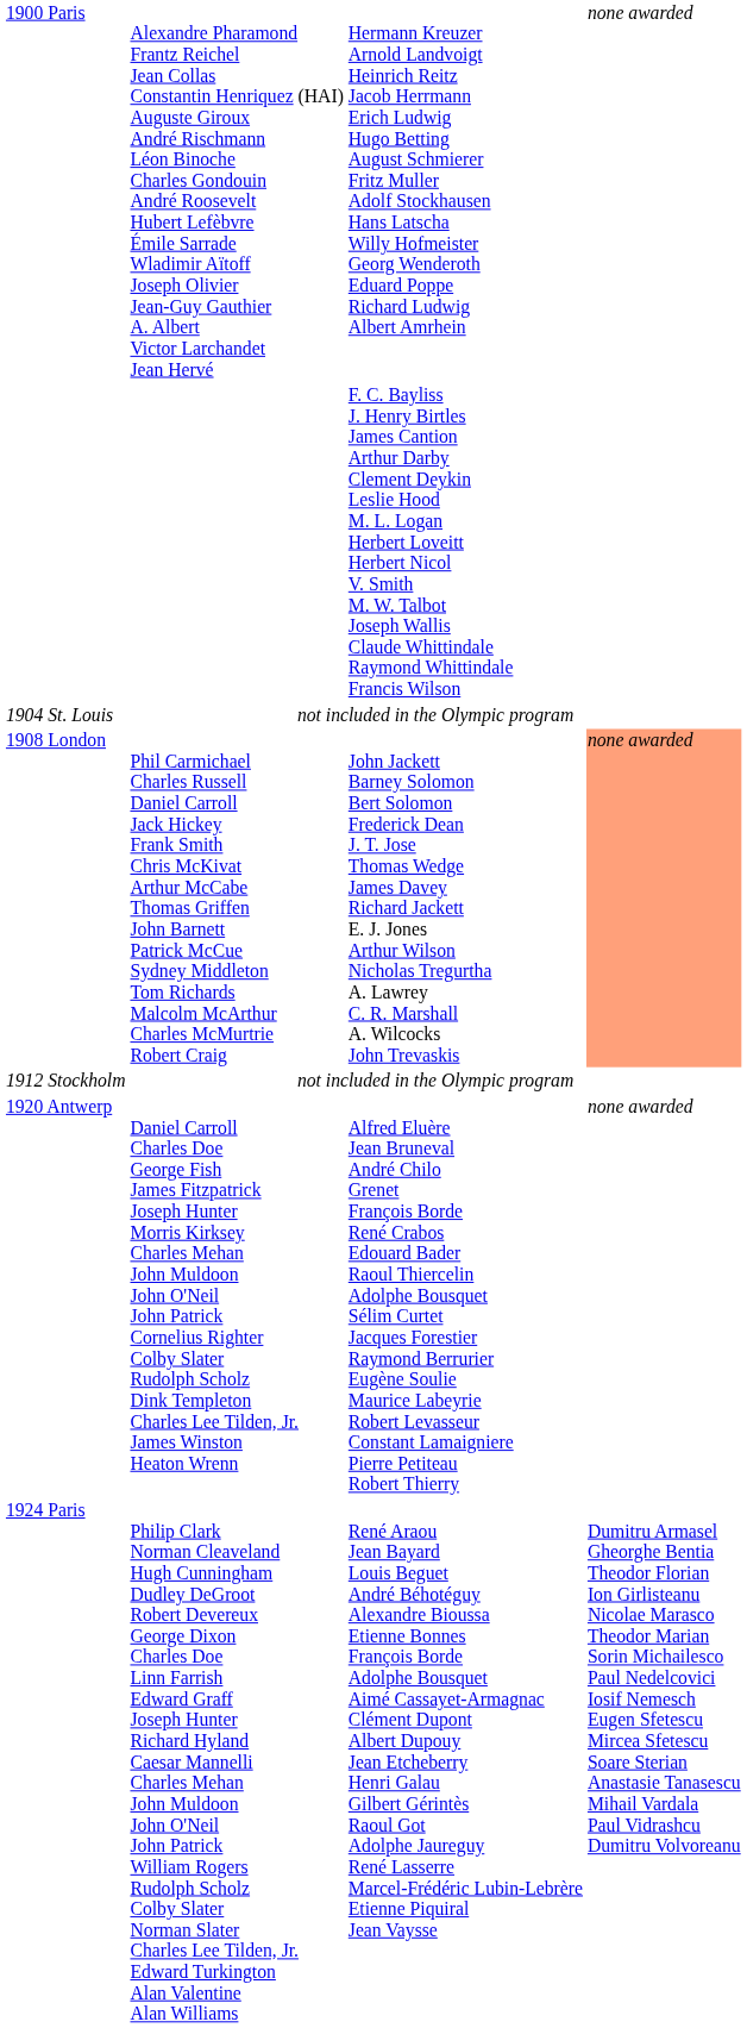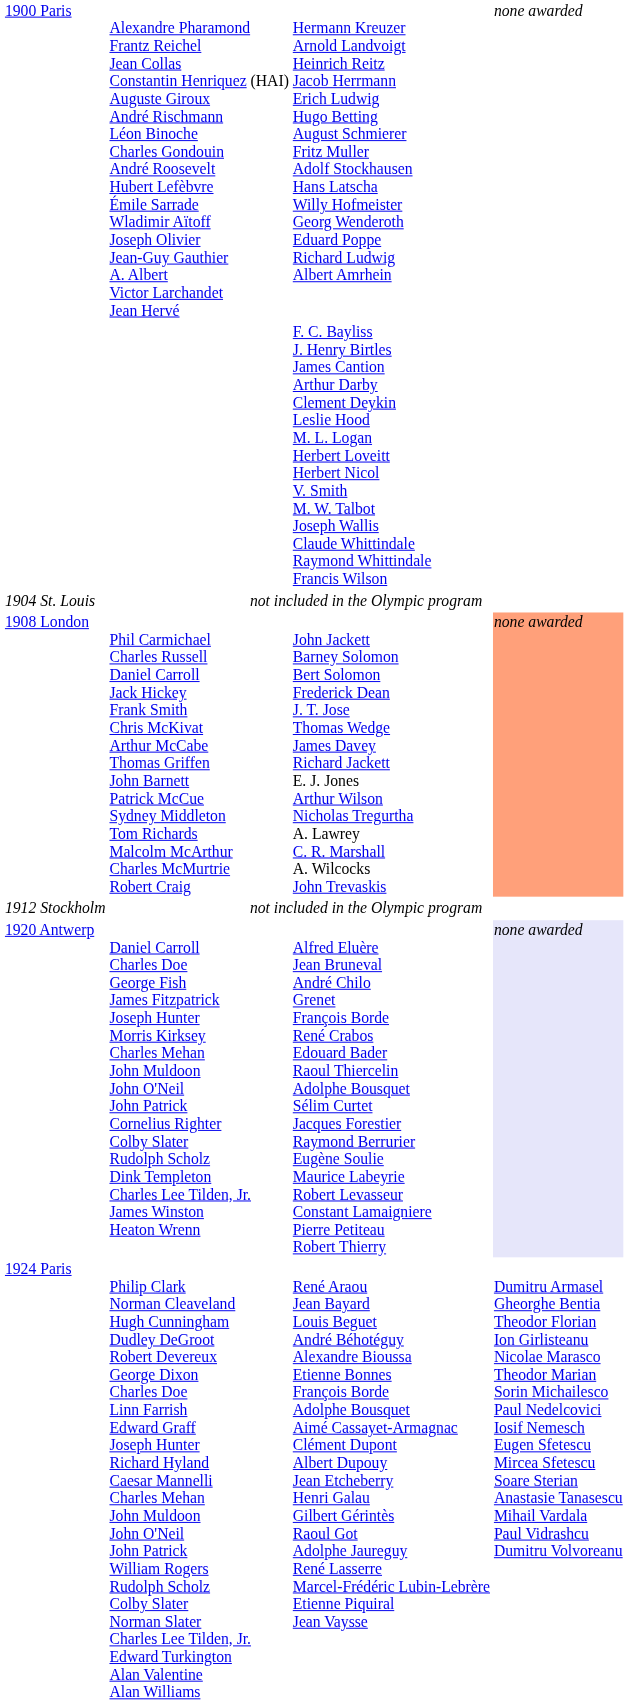1920 Antwerp | column 4: no background -> lavender background
